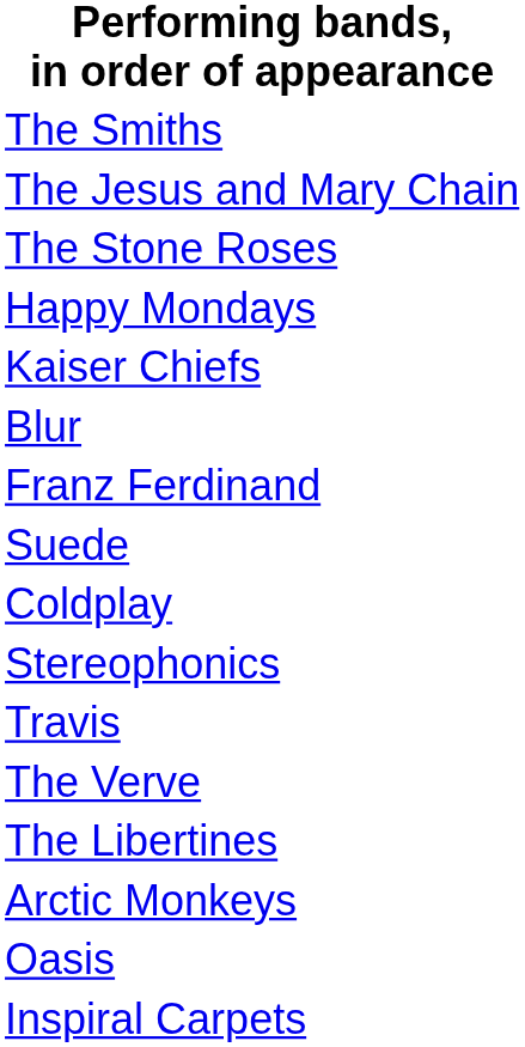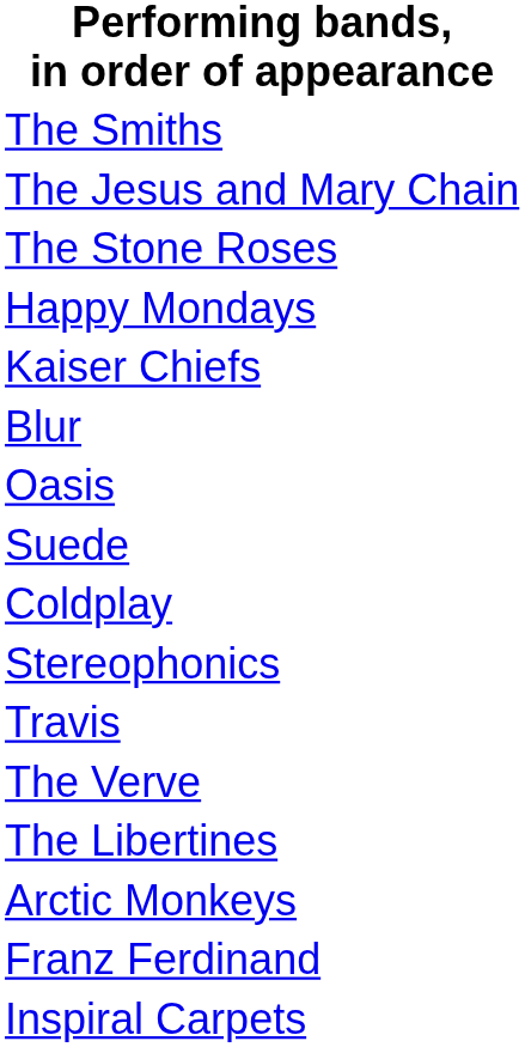row 8 | column 1: Franz Ferdinand -> Oasis
row 16 | column 1: Oasis -> Franz Ferdinand
